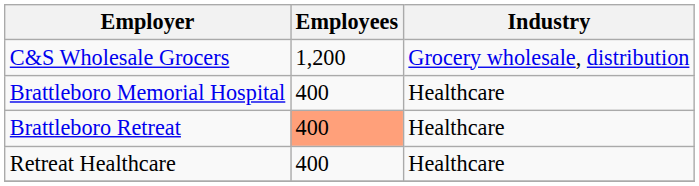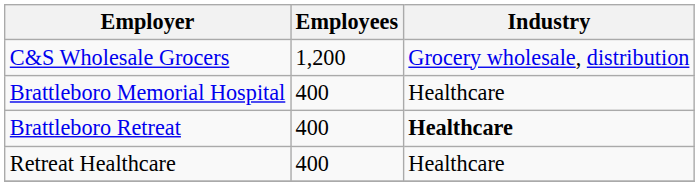Brattleboro Retreat | Employees: lightsalmon background -> no background
Brattleboro Retreat | Industry: normal -> bold
